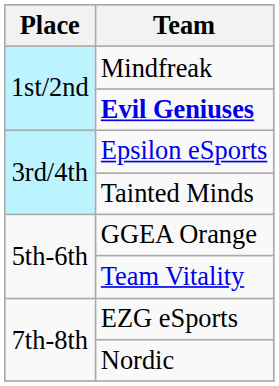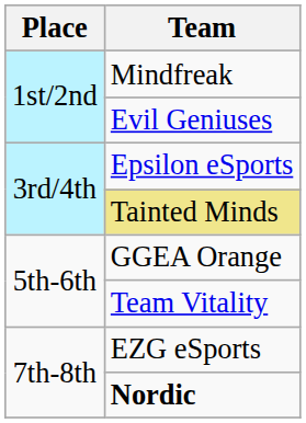Evil Geniuses | Team: bold -> normal
Tainted Minds | Team: no background -> khaki background
Nordic | Team: normal -> bold
